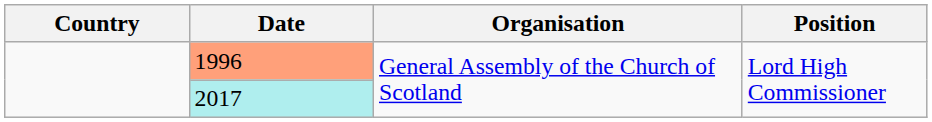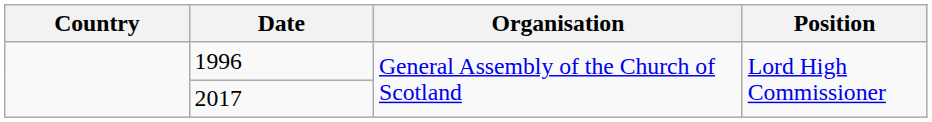1996 | Date: lightsalmon background -> no background
2017 | Date: paleturquoise background -> no background
